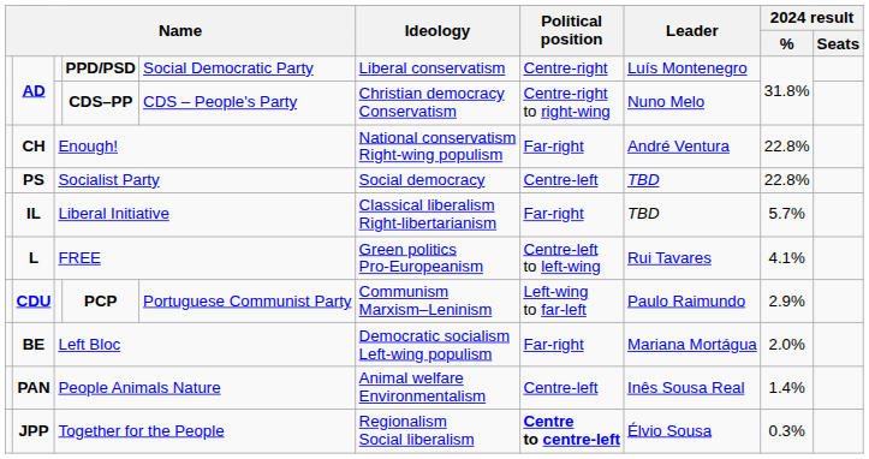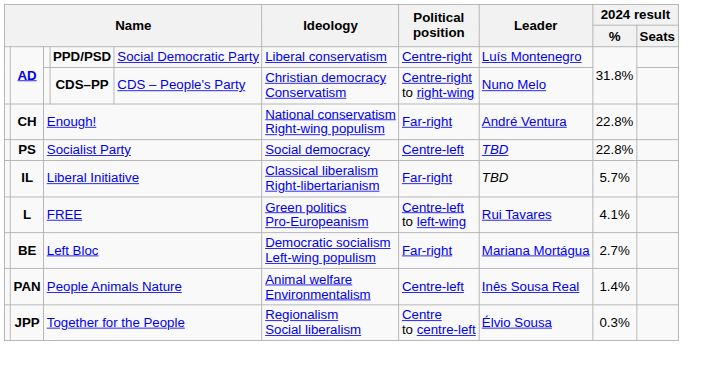- row: CDU | PCP | Portuguese Communist Party | Communism Marxism–Leninism | Left-wing to far-left | Paulo Raimundo | 2.9%
Left Bloc | 2024 result / %: 2.0% -> 2.7%
Together for the People | Political position: bold -> normal
